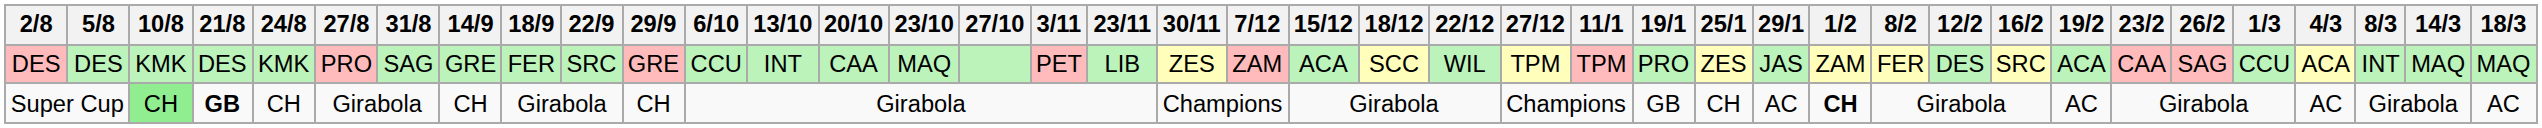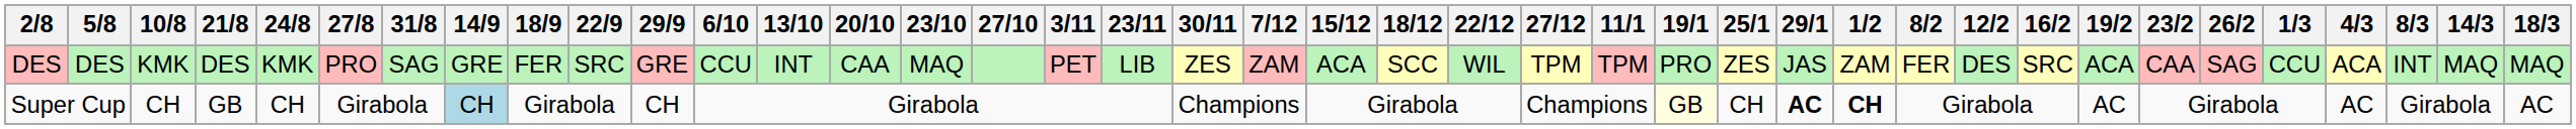Super Cup | 10/8: lightgreen background -> no background
Super Cup | 21/8: bold -> normal
Super Cup | 14/9: no background -> lightblue background
Super Cup | 19/1: no background -> lightyellow background
Super Cup | 29/1: normal -> bold
